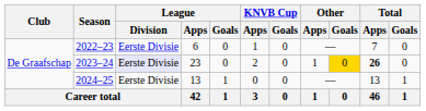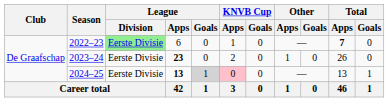2022–23 | League / Division: no background -> lightgreen background
2022–23 | Total / Apps: normal -> bold
2023–24 | League / Division: lavender background -> no background
2023–24 | League / Apps: normal -> bold
2023–24 | Other / Goals: gold background -> no background
2023–24 | Total / Apps: bold -> normal
2024–25 | League / Apps: normal -> bold
2024–25 | League / Goals: no background -> lightgrey background
2024–25 | KNVB Cup / Apps: no background -> pink background
